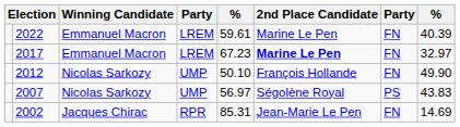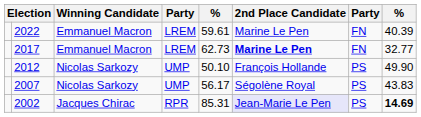2017 | column 5: 67.23 -> 62.73
2017 | column 8: 32.97 -> 32.77
2012 | column 7: FN -> PS
2007 | column 5: 56.97 -> 56.17
2002 | 2nd Place Candidate: no background -> lavender background
2002 | column 7: FN -> PS
2002 | column 8: normal -> bold
